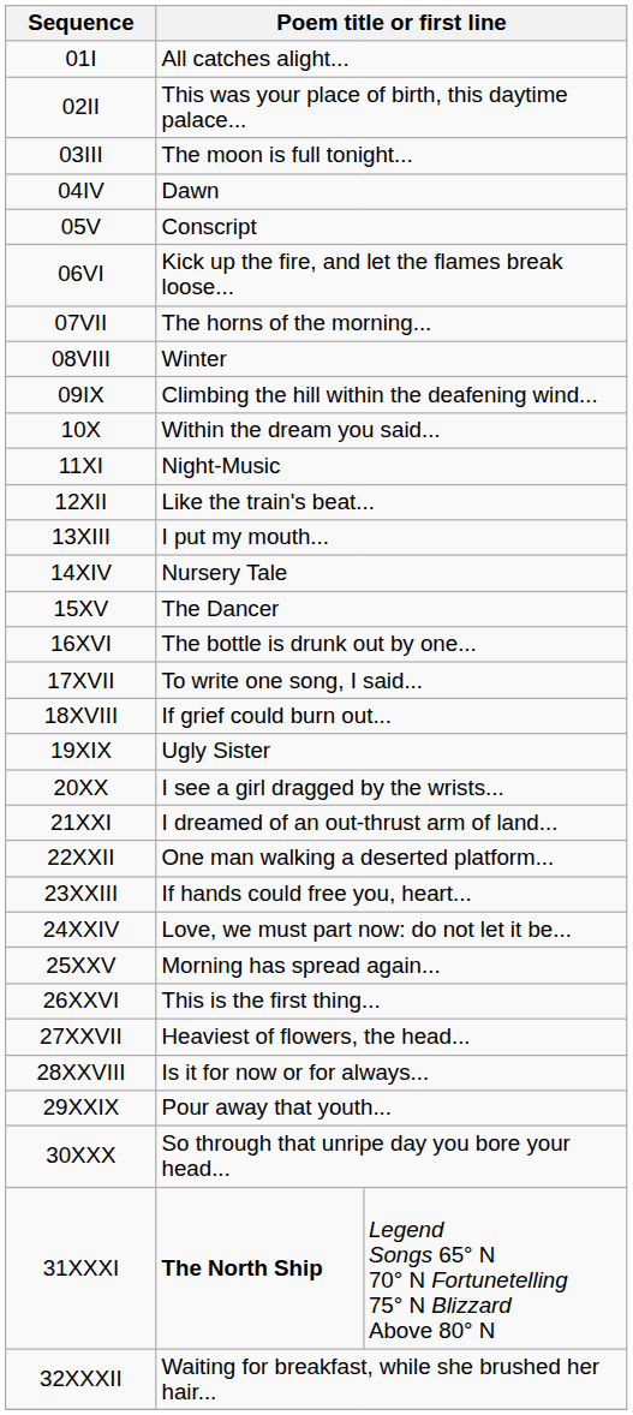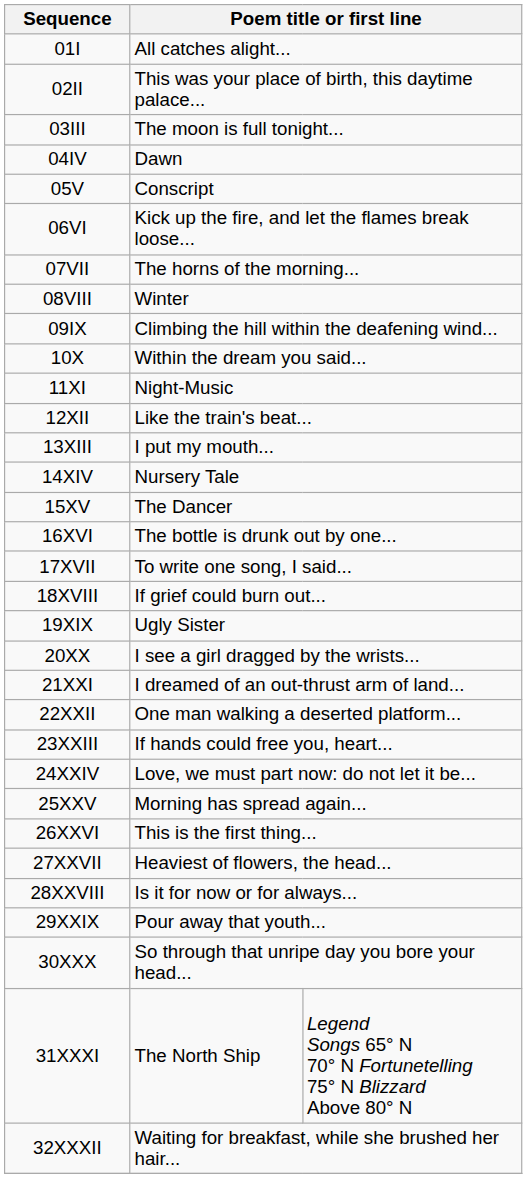31XXXI | column 2: bold -> normal
